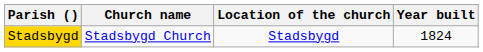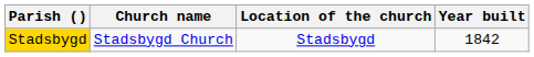row 2 | Year built: 1824 -> 1842
